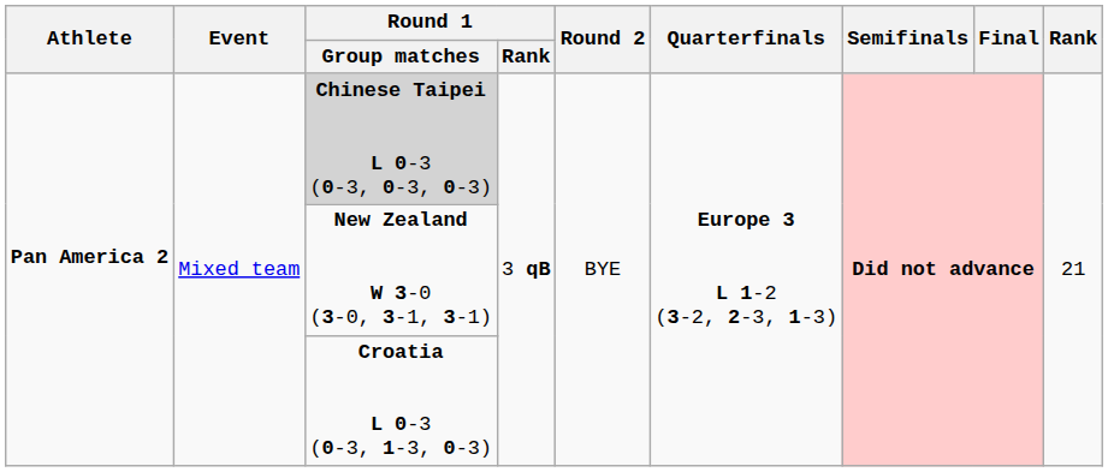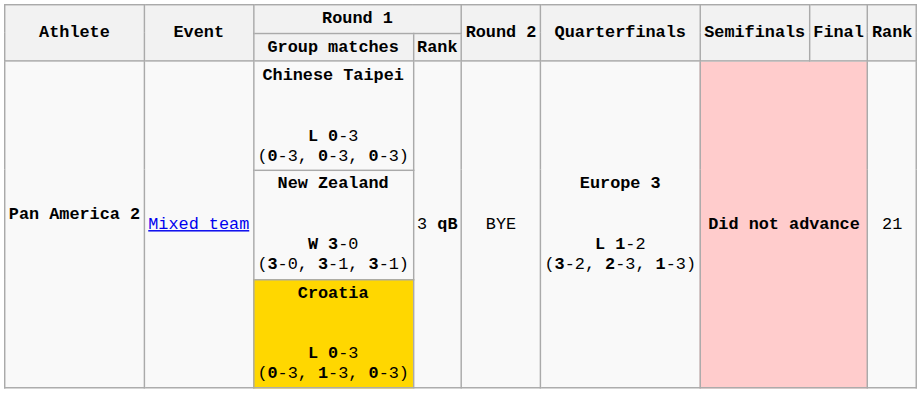Chinese Taipei L 0-3 (0-3, 0-3, 0-3) | Round 1 / Group matches: lightgrey background -> no background
Croatia L 0-3 (0-3, 1-3, 0-3) | Round 1 / Group matches: no background -> gold background
